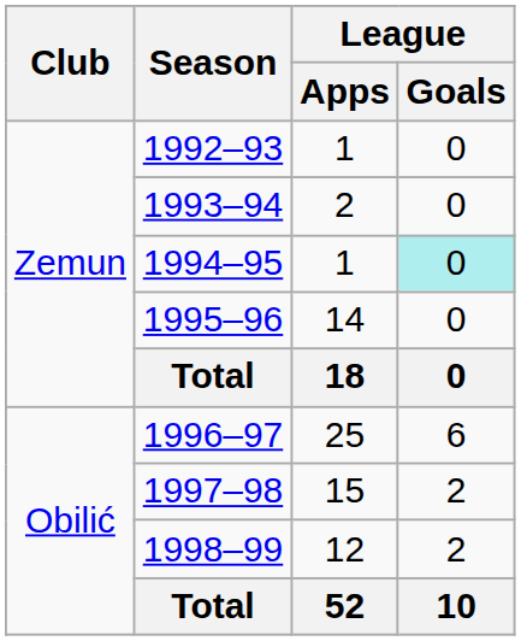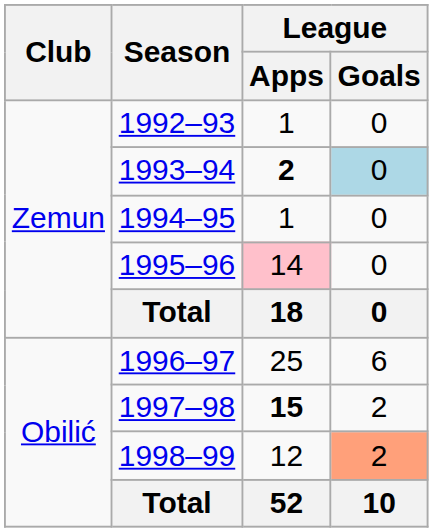1993–94 | League / Apps: normal -> bold
1993–94 | League / Goals: no background -> lightblue background
1994–95 | League / Goals: paleturquoise background -> no background
1995–96 | League / Apps: no background -> pink background
1997–98 | League / Apps: normal -> bold
1998–99 | League / Goals: no background -> lightsalmon background
